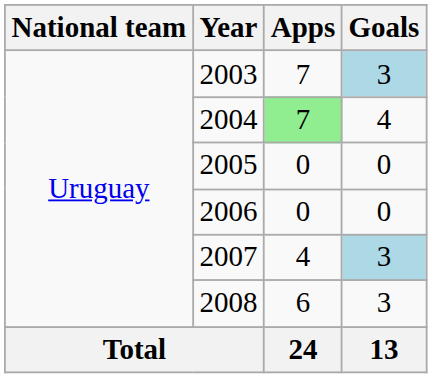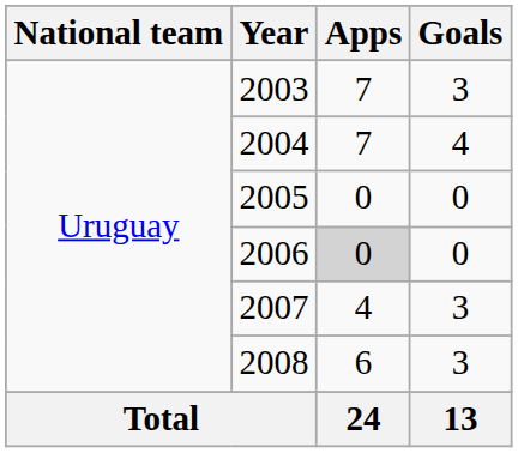2003 | Goals: lightblue background -> no background
2004 | Apps: lightgreen background -> no background
2006 | Apps: no background -> lightgrey background
2007 | Goals: lightblue background -> no background
